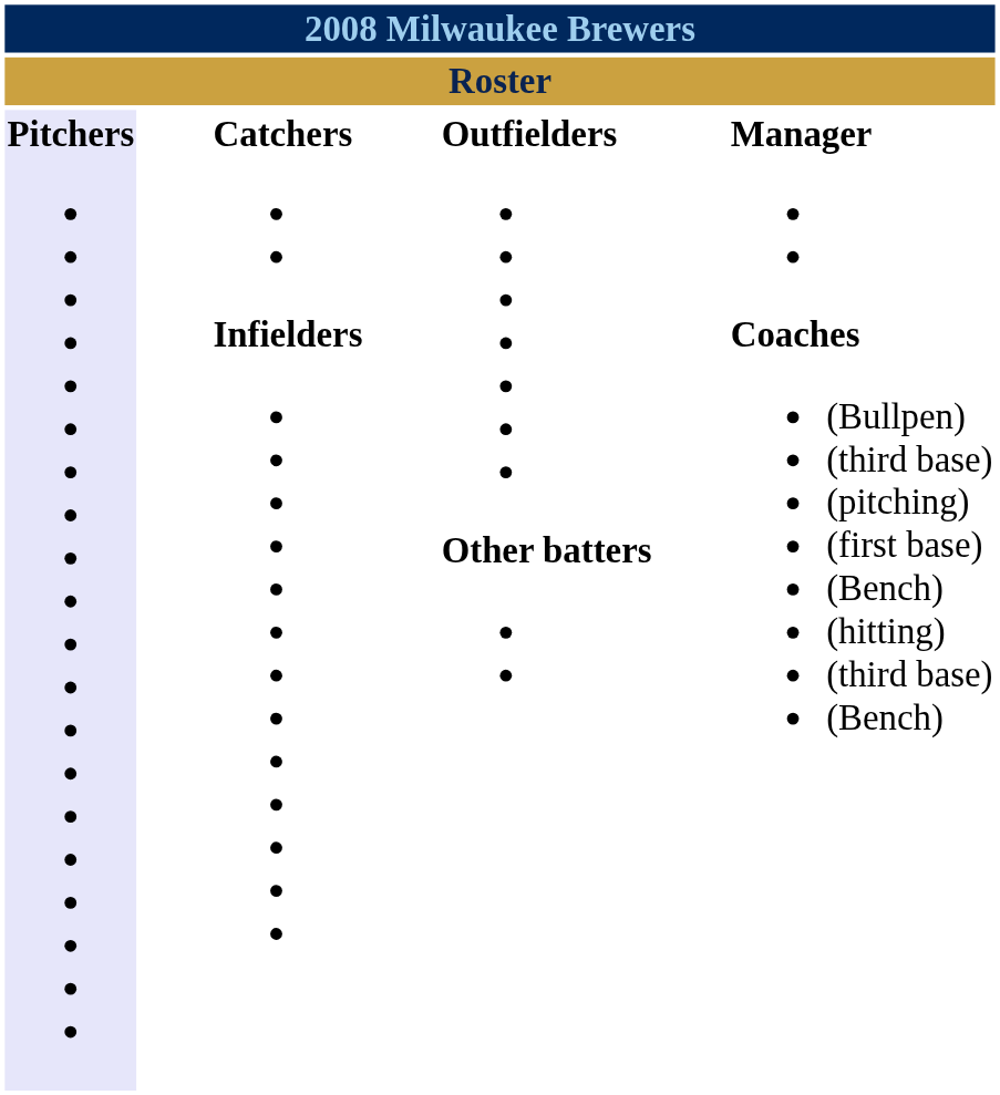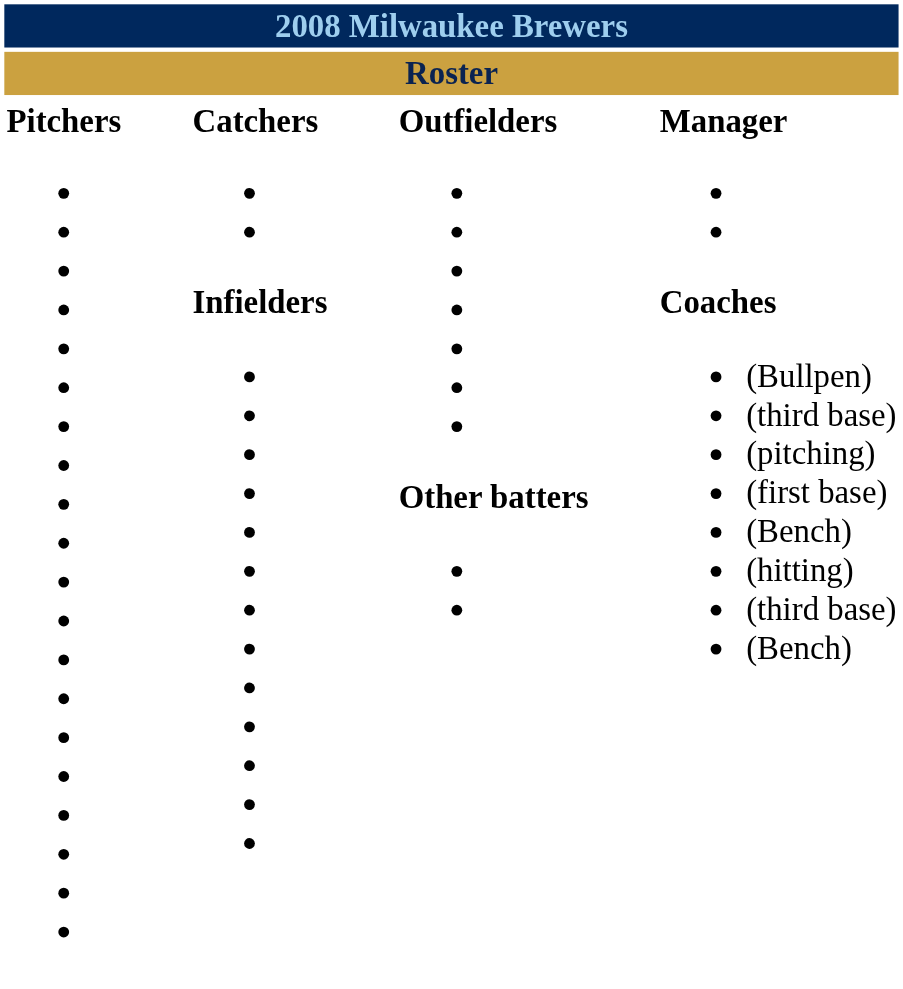Pitchers | column 1: lavender background -> no background
